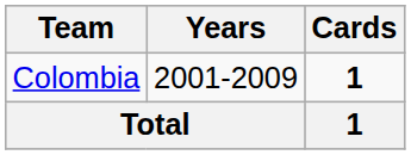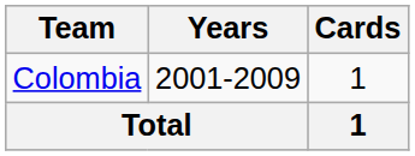Colombia | Cards: bold -> normal
